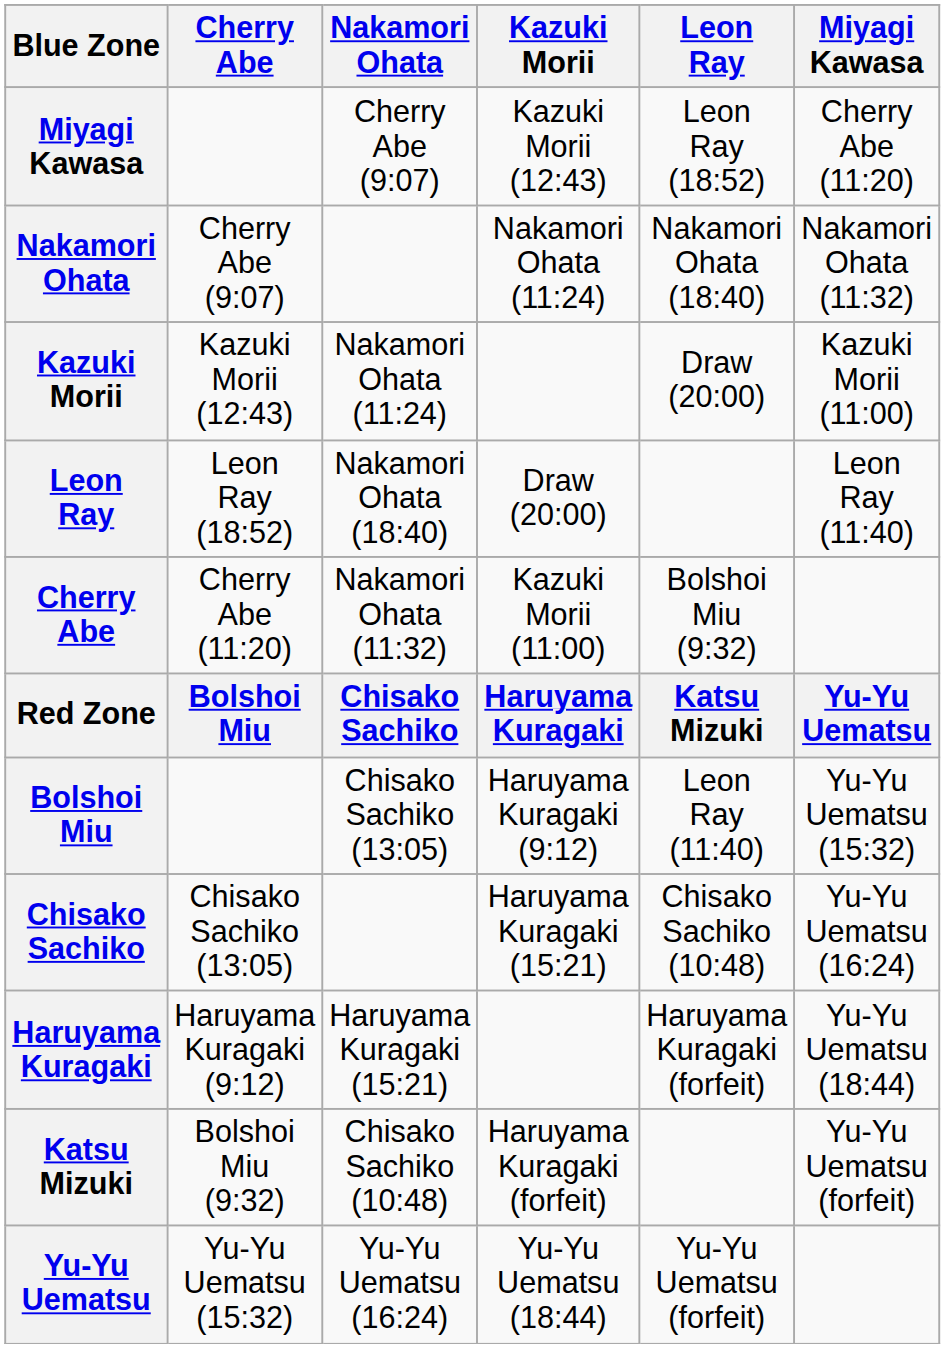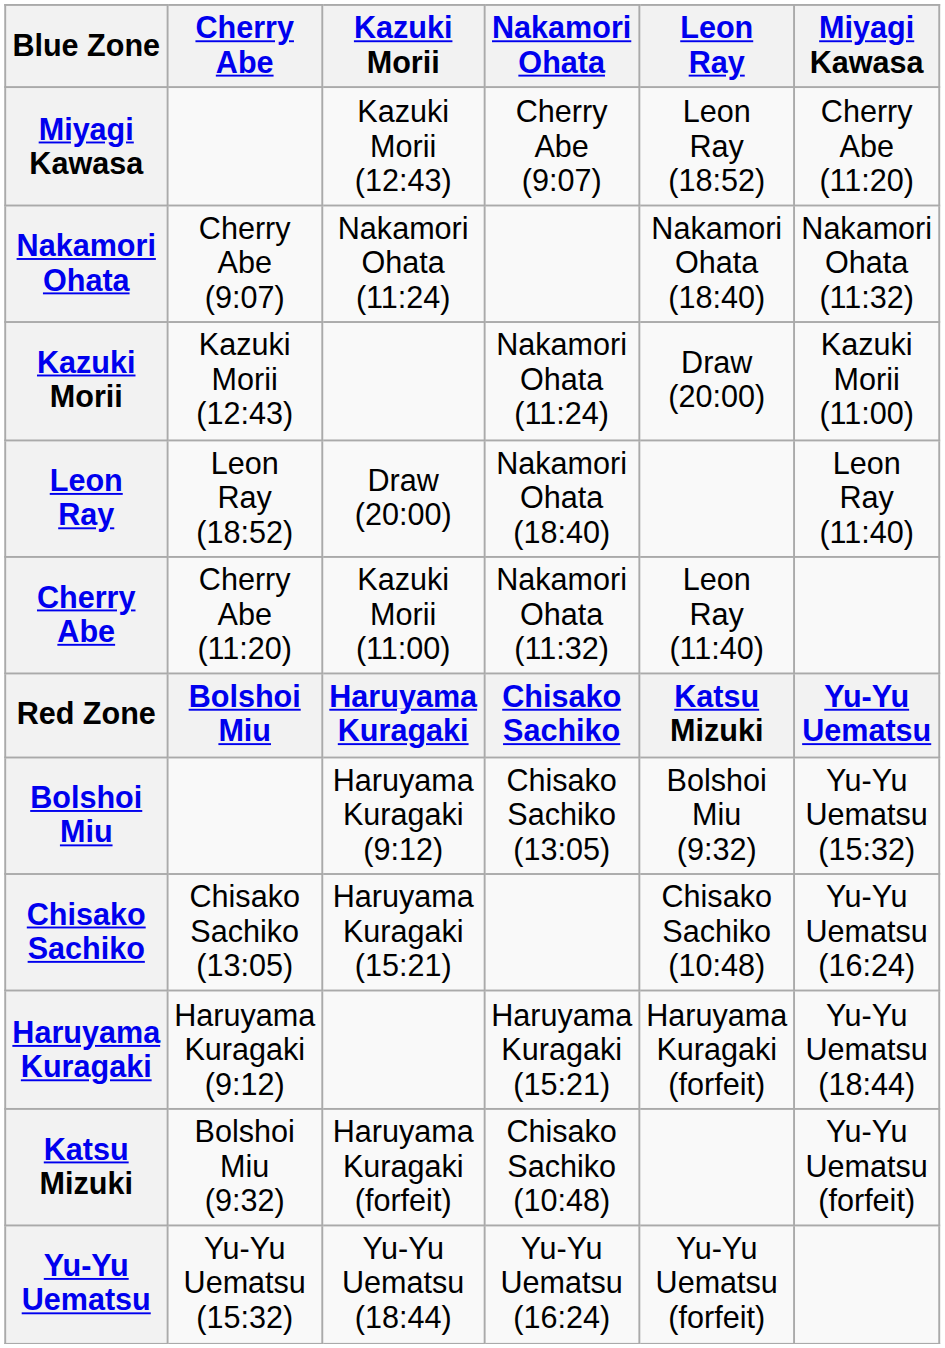columns swapped: Nakamori Ohata <-> Kazuki Morii
row 6 | Leon Ray: Bolshoi Miu (9:32) -> Leon Ray (11:40)
row 8 | Leon Ray: Leon Ray (11:40) -> Bolshoi Miu (9:32)
